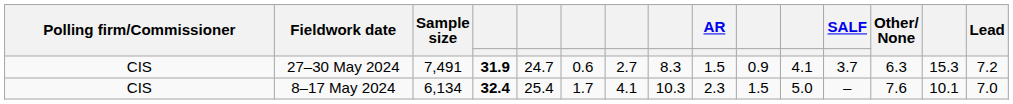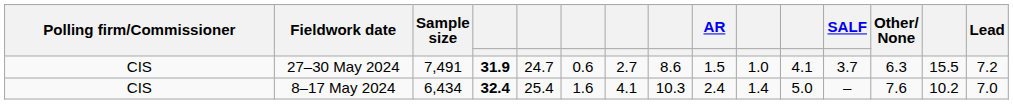27–30 May 2024 | column 8: 8.3 -> 8.6
27–30 May 2024 | column 10: 0.9 -> 1.0
27–30 May 2024 | column 14: 15.3 -> 15.5
8–17 May 2024 | Sample size: 6,134 -> 6,434
8–17 May 2024 | column 6: 1.7 -> 1.6
8–17 May 2024 | AR: 2.3 -> 2.4
8–17 May 2024 | column 10: 1.5 -> 1.4
8–17 May 2024 | column 14: 10.1 -> 10.2
